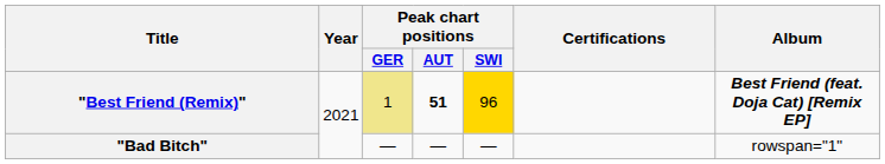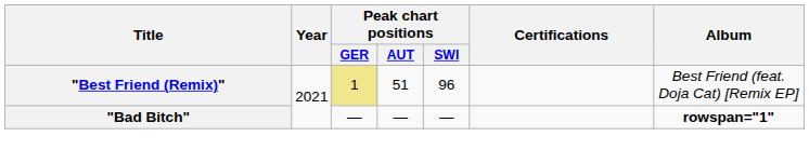"Best Friend (Remix)" | Peak chart positions / AUT: bold -> normal
"Best Friend (Remix)" | Peak chart positions / SWI: gold background -> no background
"Best Friend (Remix)" | Album: bold -> normal
"Bad Bitch" | Album: normal -> bold
